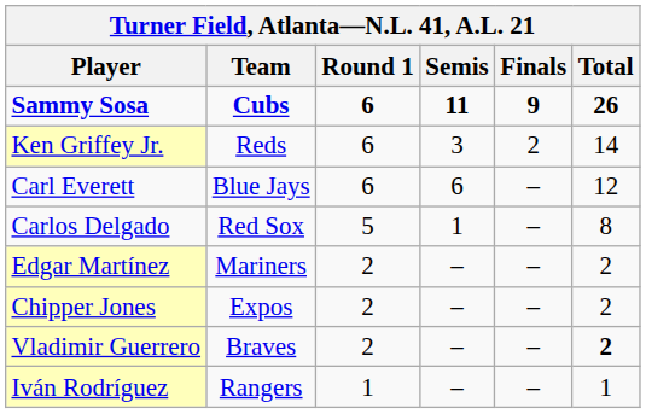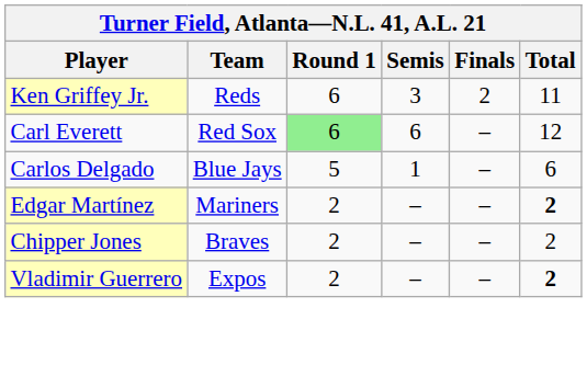- row: Sammy Sosa | Cubs | 6 | 11 | 9 | 26
Ken Griffey Jr. | Total: 14 -> 11
Carl Everett | Team: Blue Jays -> Red Sox
Carl Everett | Round 1: no background -> lightgreen background
Carlos Delgado | Team: Red Sox -> Blue Jays
Carlos Delgado | Total: 8 -> 6
Edgar Martínez | Total: normal -> bold
Chipper Jones | Team: Expos -> Braves
Vladimir Guerrero | Team: Braves -> Expos
- row: Iván Rodríguez | Rangers | 1 | – | – | 1
